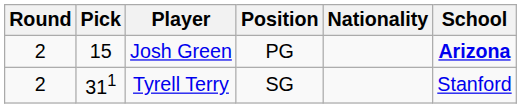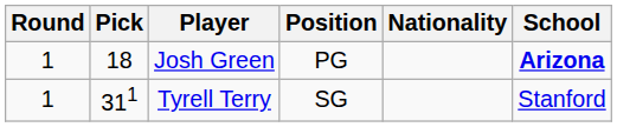Josh Green | Round: 2 -> 1
Josh Green | Pick: 15 -> 18
Tyrell Terry | Round: 2 -> 1
